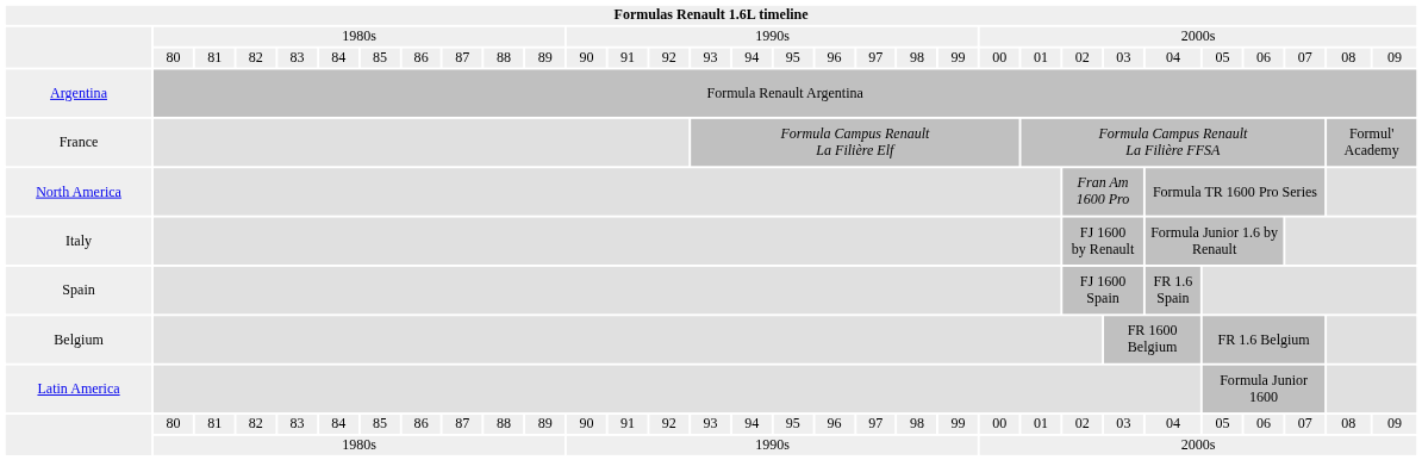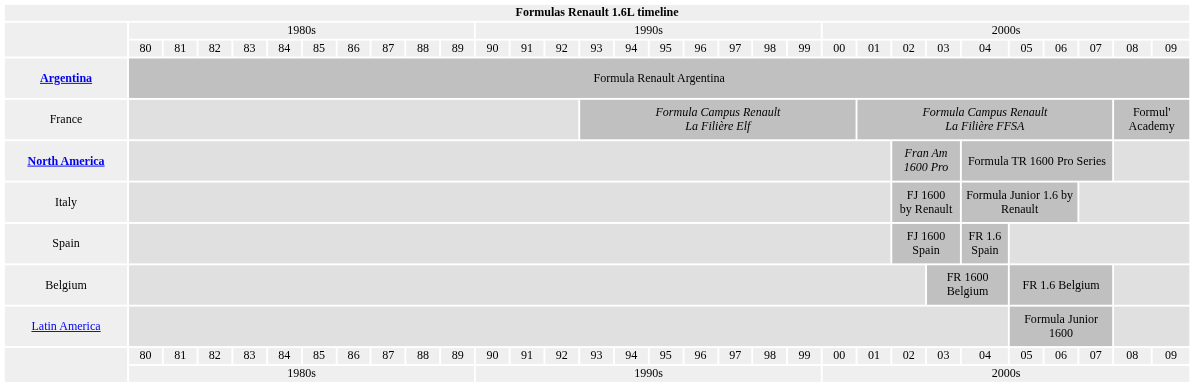Argentina | column 1: normal -> bold
North America | column 1: normal -> bold
